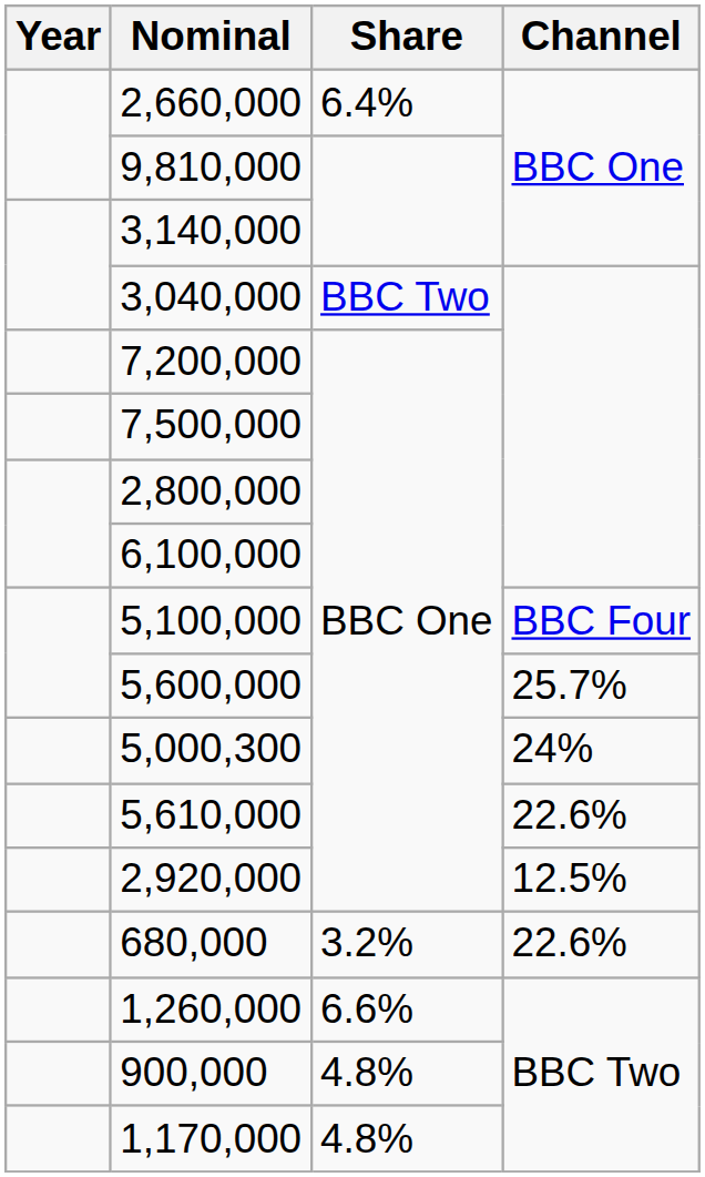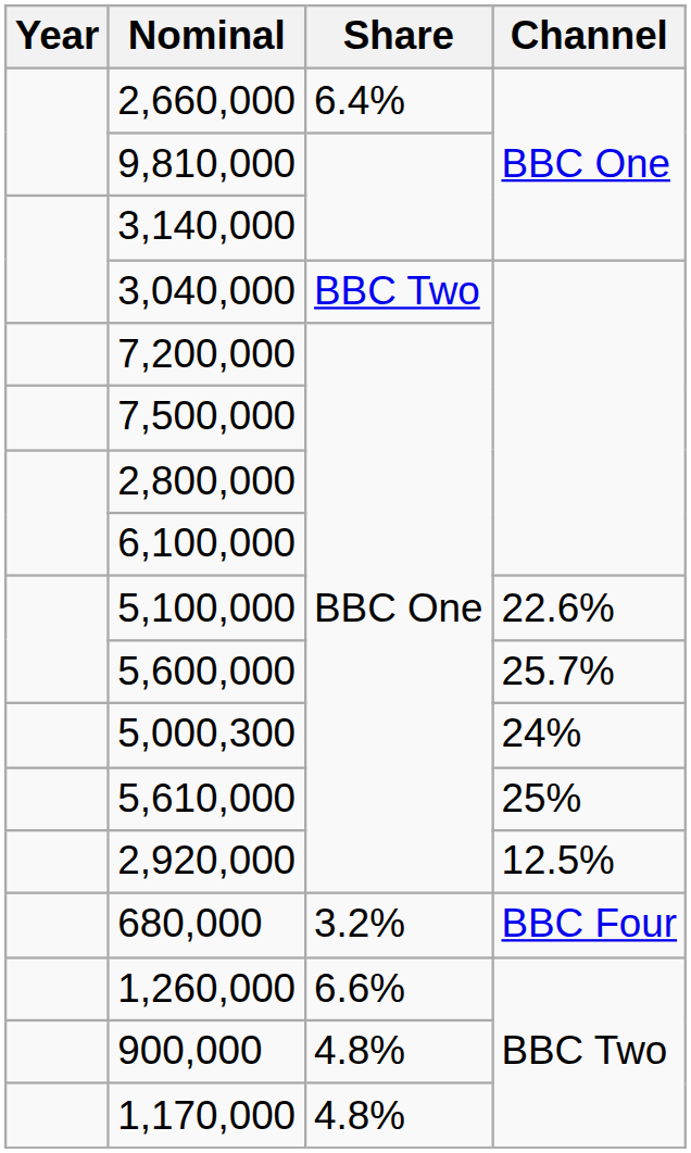5,100,000 | Channel: BBC Four -> 22.6%
5,610,000 | Channel: 22.6% -> 25%
680,000 | Channel: 22.6% -> BBC Four
